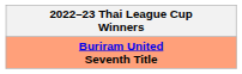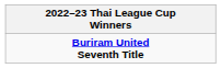row 2 | column 1: lightsalmon background -> no background
